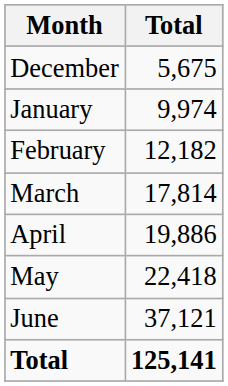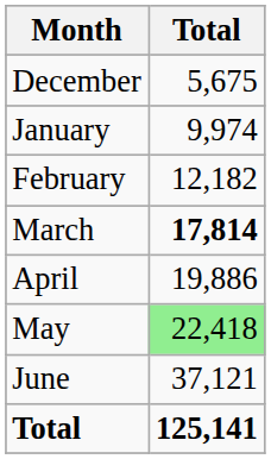March | Total: normal -> bold
May | Total: no background -> lightgreen background
